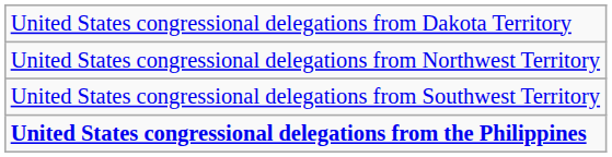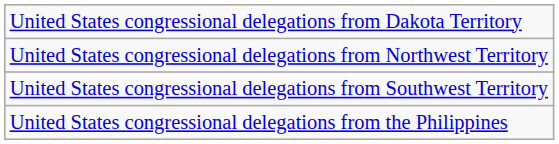row 4 | column 1: bold -> normal
